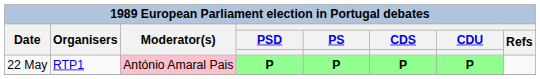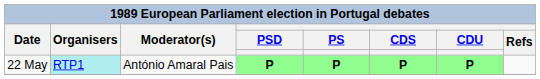22 May | column 2: no background -> paleturquoise background
22 May | column 3: pink background -> no background
